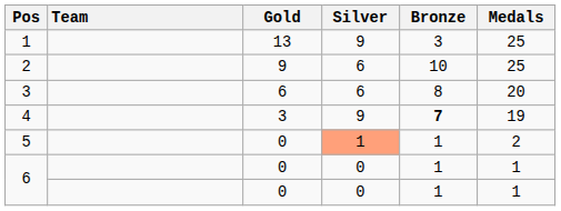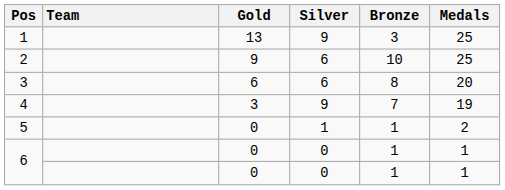4 | Bronze: bold -> normal
5 | Silver: lightsalmon background -> no background
